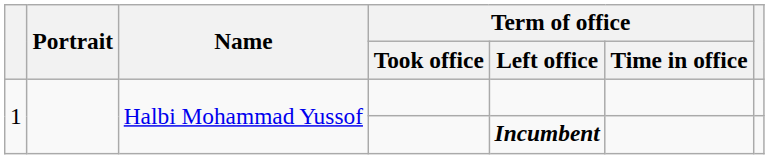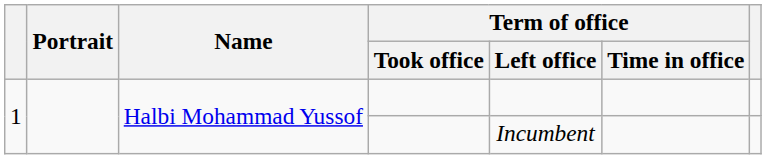row 4 | Term of office / Left office: bold -> normal
